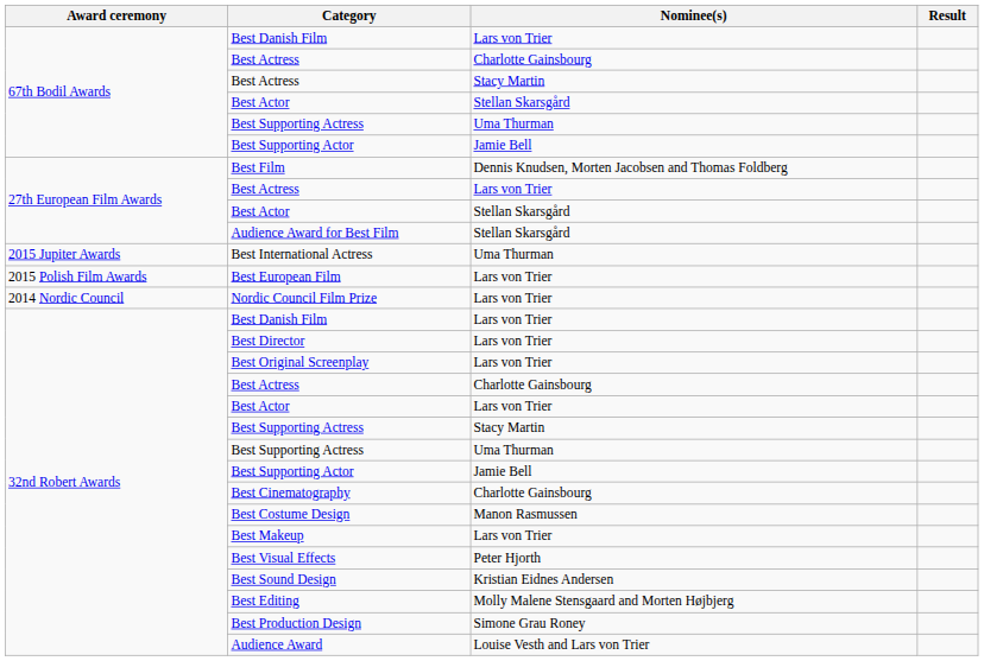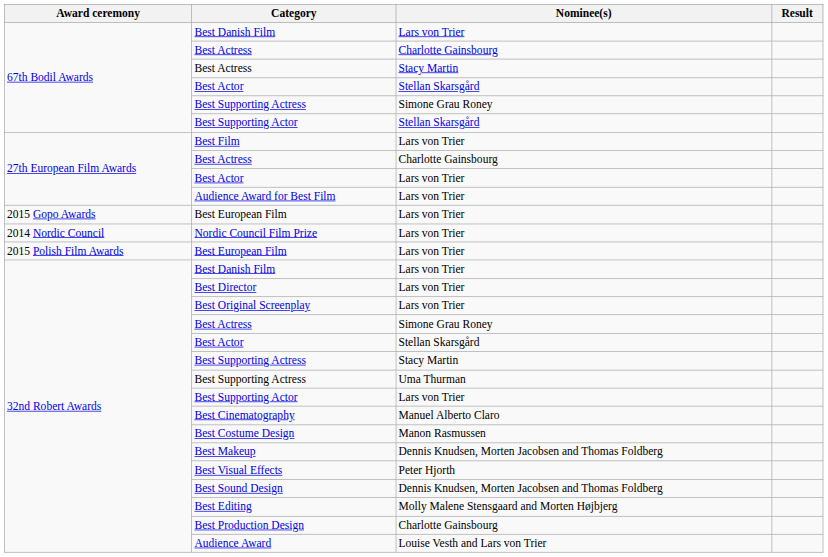67th Bodil Awards / Best Supporting Actress | Nominee(s): Uma Thurman -> Simone Grau Roney
67th Bodil Awards / Best Supporting Actor | Nominee(s): Jamie Bell -> Stellan Skarsgård
Best Film | Nominee(s): Dennis Knudsen, Morten Jacobsen and Thomas Foldberg -> Lars von Trier
27th European Film Awards / Best Actress | Nominee(s): Lars von Trier -> Charlotte Gainsbourg
27th European Film Awards / Best Actor | Nominee(s): Stellan Skarsgård -> Lars von Trier
Audience Award for Best Film | Nominee(s): Stellan Skarsgård -> Lars von Trier
+ row: 2015 Gopo Awards | Best European Film | Lars von Trier
- row: 2015 Jupiter Awards | Best International Actress | Uma Thurman
rows swapped: Nordic Council Film Prize <-> 2015 Polish Film Awards / Best European Film
32nd Robert Awards / Best Actress | Nominee(s): Charlotte Gainsbourg -> Simone Grau Roney
32nd Robert Awards / Best Actor | Nominee(s): Lars von Trier -> Stellan Skarsgård
32nd Robert Awards / Best Supporting Actor | Nominee(s): Jamie Bell -> Lars von Trier
Best Cinematography | Nominee(s): Charlotte Gainsbourg -> Manuel Alberto Claro
Best Makeup | Nominee(s): Lars von Trier -> Dennis Knudsen, Morten Jacobsen and Thomas Foldberg
Best Sound Design | Nominee(s): Kristian Eidnes Andersen -> Dennis Knudsen, Morten Jacobsen and Thomas Foldberg
Best Production Design | Nominee(s): Simone Grau Roney -> Charlotte Gainsbourg
